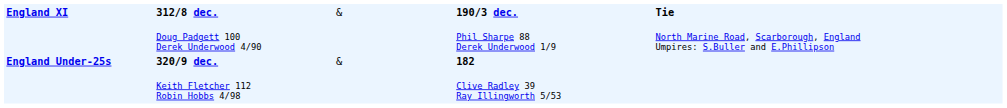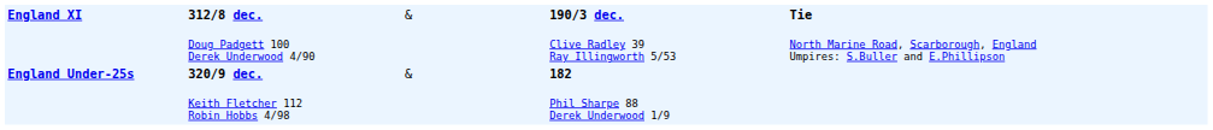Doug Padgett 100 Derek Underwood 4/90 | column 4: Phil Sharpe 88 Derek Underwood 1/9 -> Clive Radley 39 Ray Illingworth 5/53
Keith Fletcher 112 Robin Hobbs 4/98 | column 4: Clive Radley 39 Ray Illingworth 5/53 -> Phil Sharpe 88 Derek Underwood 1/9
